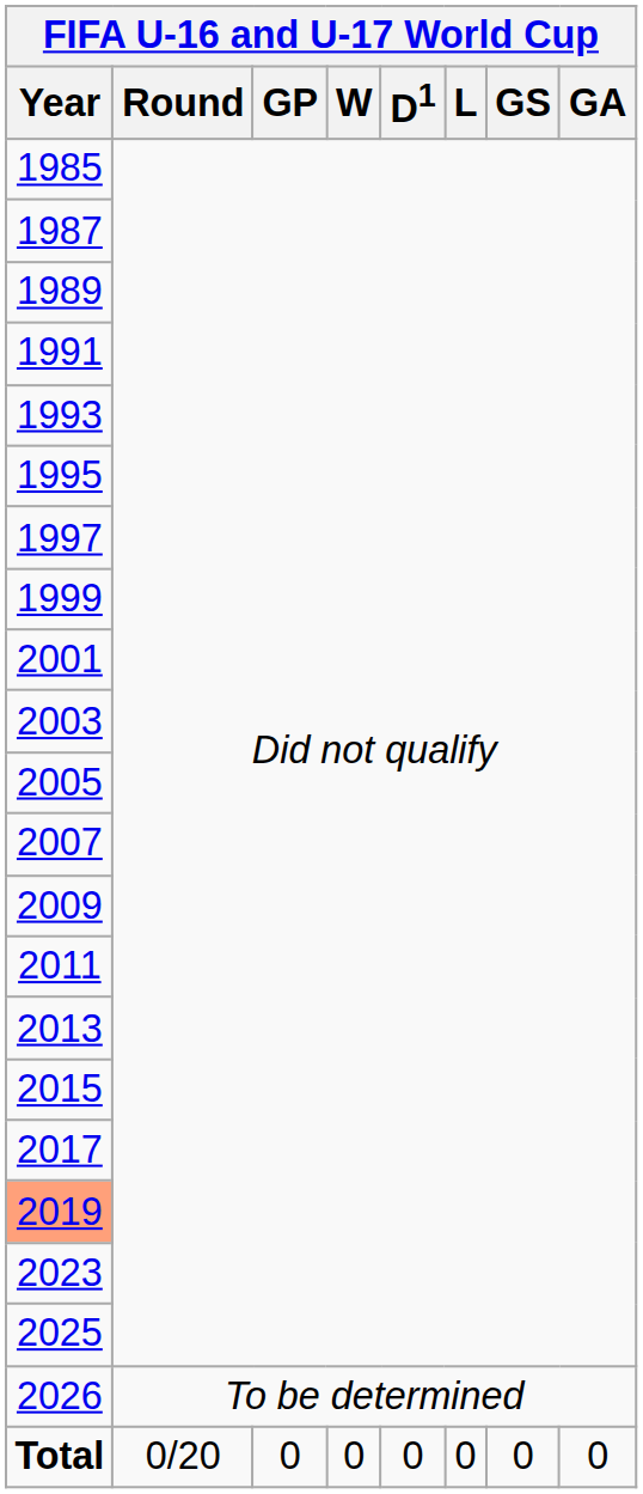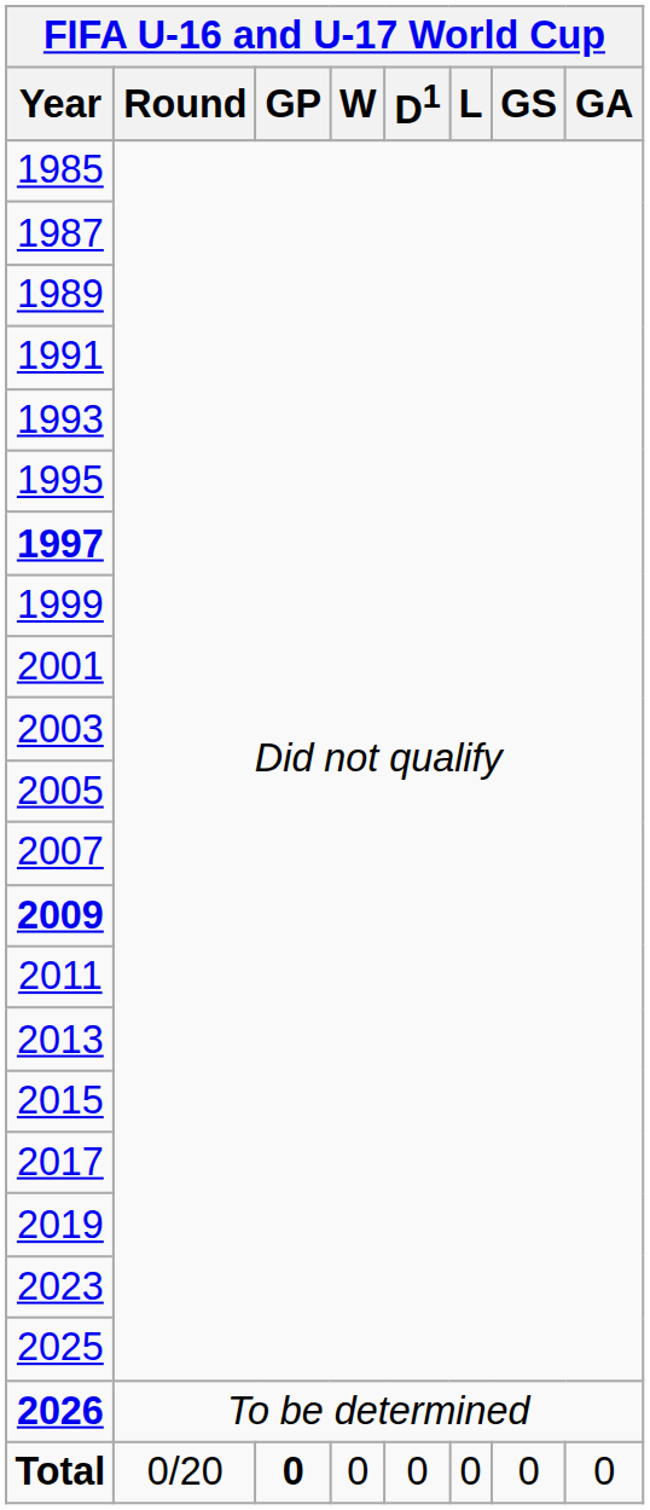1997 | Year: normal -> bold
2009 | Year: normal -> bold
2019 | Year: lightsalmon background -> no background
2026 | Year: normal -> bold
Total | GP: normal -> bold
